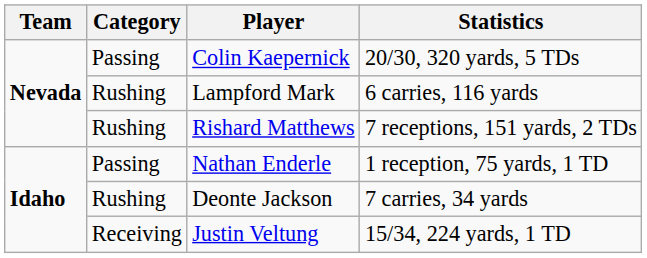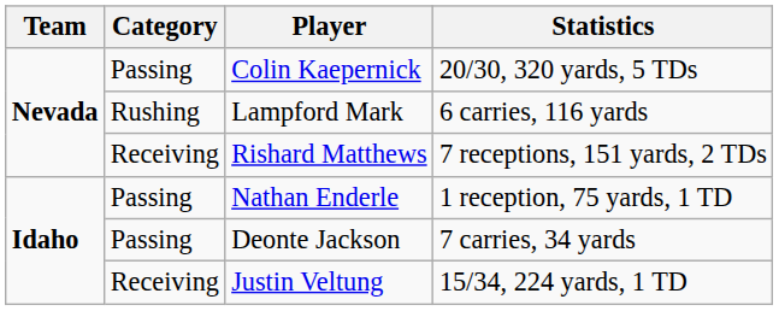Rishard Matthews | Category: Rushing -> Receiving
Deonte Jackson | Category: Rushing -> Passing
